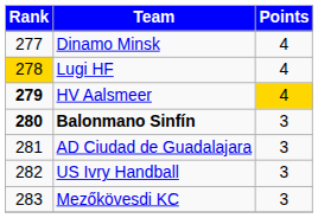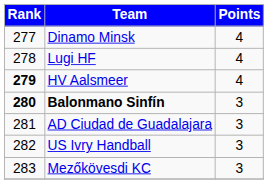Lugi HF | Rank: gold background -> no background
HV Aalsmeer | Points: gold background -> no background
